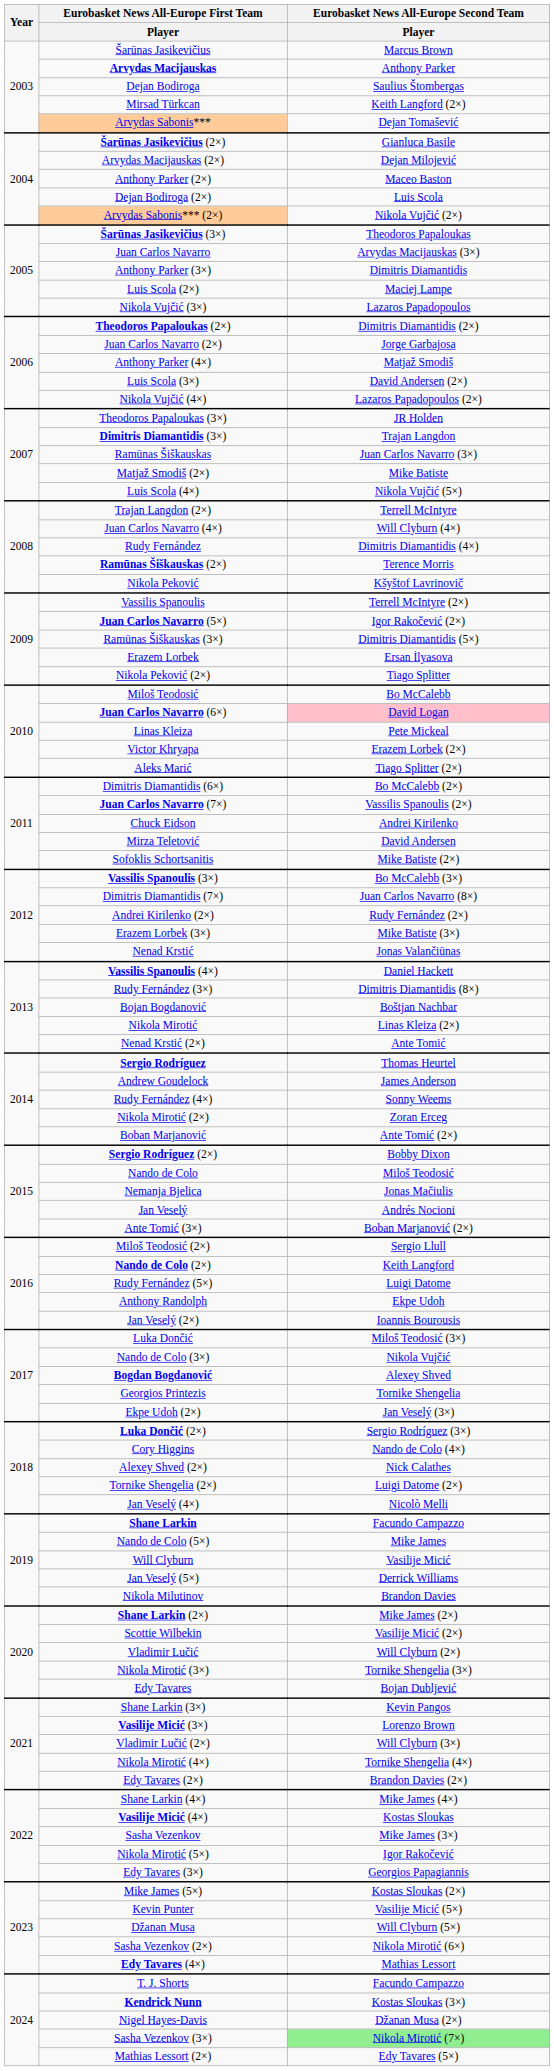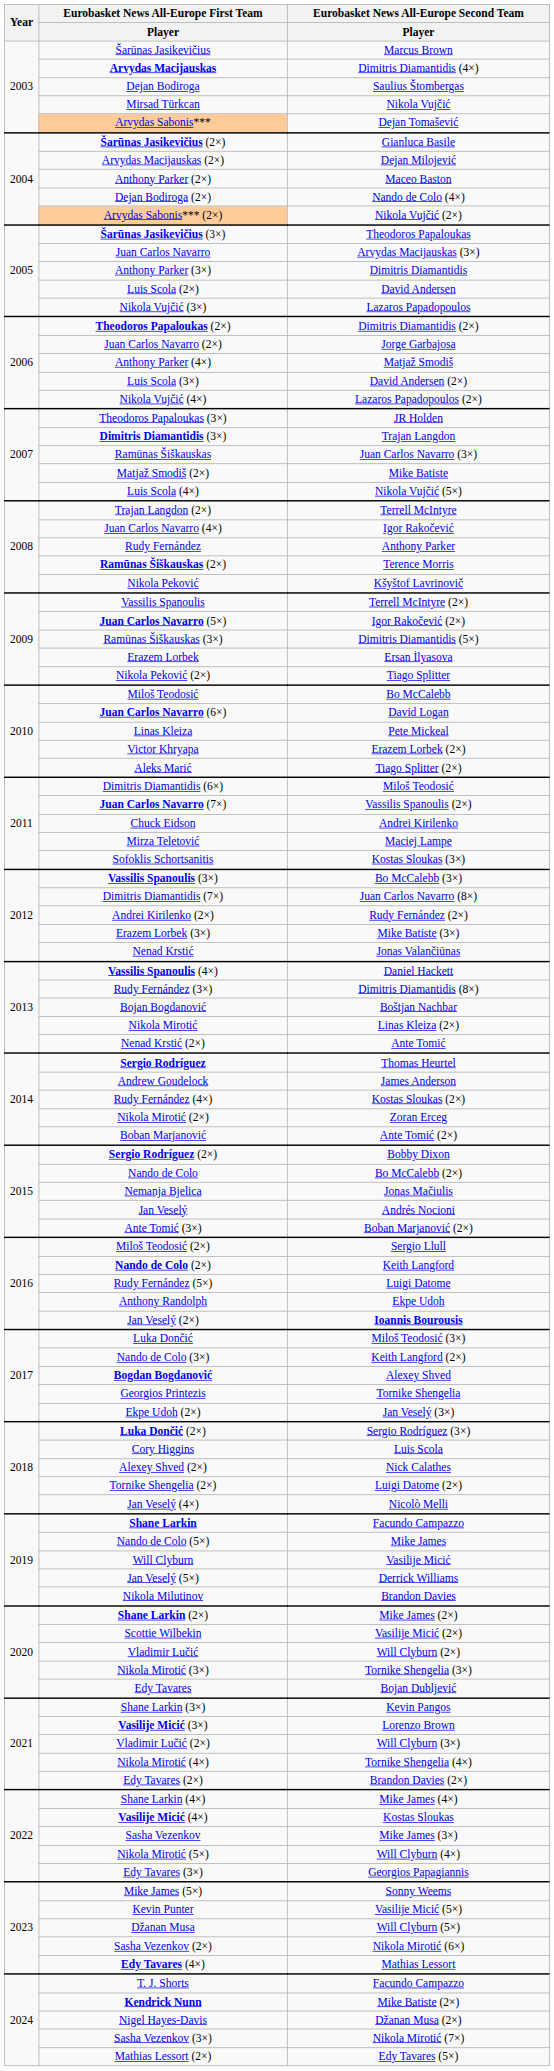Arvydas Macijauskas | Eurobasket News All-Europe Second Team / Player: Anthony Parker -> Dimitris Diamantidis (4×)
Mirsad Türkcan | Eurobasket News All-Europe Second Team / Player: Keith Langford (2×) -> Nikola Vujčić
Dejan Bodiroga (2×) | Eurobasket News All-Europe Second Team / Player: Luis Scola -> Nando de Colo (4×)
Luis Scola (2×) | Eurobasket News All-Europe Second Team / Player: Maciej Lampe -> David Andersen
Juan Carlos Navarro (4×) | Eurobasket News All-Europe Second Team / Player: Will Clyburn (4×) -> Igor Rakočević
Rudy Fernández | Eurobasket News All-Europe Second Team / Player: Dimitris Diamantidis (4×) -> Anthony Parker
Juan Carlos Navarro (6×) | Eurobasket News All-Europe Second Team / Player: pink background -> no background
Dimitris Diamantidis (6×) | Eurobasket News All-Europe Second Team / Player: Bo McCalebb (2×) -> Miloš Teodosić
Mirza Teletović | Eurobasket News All-Europe Second Team / Player: David Andersen -> Maciej Lampe
Sofoklis Schortsanitis | Eurobasket News All-Europe Second Team / Player: Mike Batiste (2×) -> Kostas Sloukas (3×)
Rudy Fernández (4×) | Eurobasket News All-Europe Second Team / Player: Sonny Weems -> Kostas Sloukas (2×)
Nando de Colo | Eurobasket News All-Europe Second Team / Player: Miloš Teodosić -> Bo McCalebb (2×)
Jan Veselý (2×) | Eurobasket News All-Europe Second Team / Player: normal -> bold
Nando de Colo (3×) | Eurobasket News All-Europe Second Team / Player: Nikola Vujčić -> Keith Langford (2×)
Cory Higgins | Eurobasket News All-Europe Second Team / Player: Nando de Colo (4×) -> Luis Scola
Nikola Mirotić (5×) | Eurobasket News All-Europe Second Team / Player: Igor Rakočević -> Will Clyburn (4×)
Mike James (5×) | Eurobasket News All-Europe Second Team / Player: Kostas Sloukas (2×) -> Sonny Weems
Kendrick Nunn | Eurobasket News All-Europe Second Team / Player: Kostas Sloukas (3×) -> Mike Batiste (2×)
Sasha Vezenkov (3×) | Eurobasket News All-Europe Second Team / Player: lightgreen background -> no background
